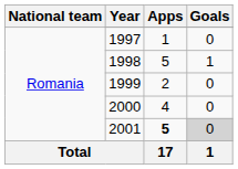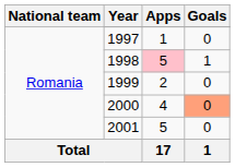1998 | Apps: no background -> pink background
2000 | Goals: no background -> lightsalmon background
2001 | Apps: bold -> normal
2001 | Goals: lightgrey background -> no background
